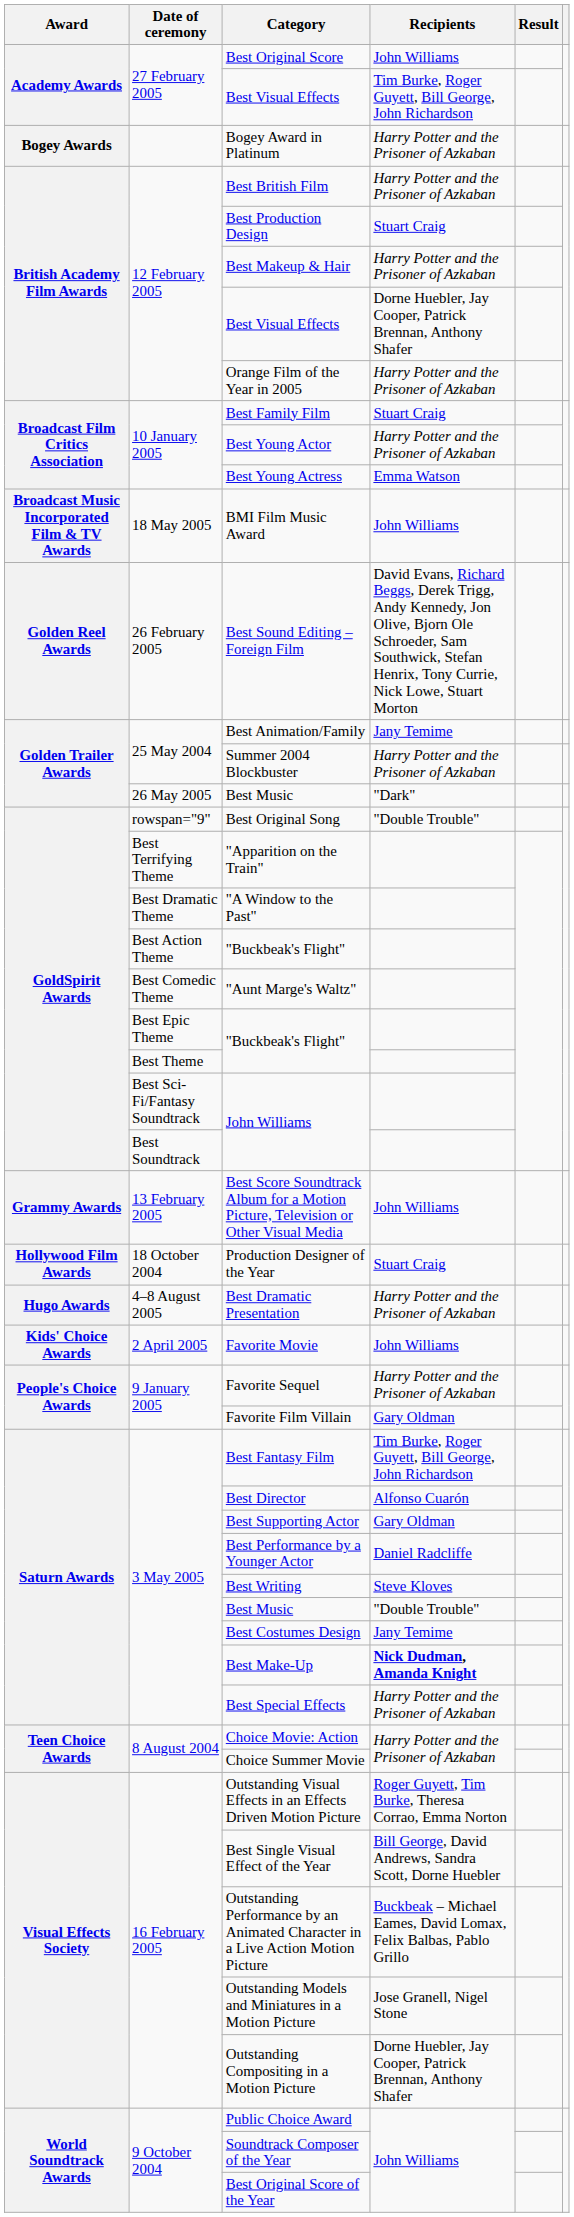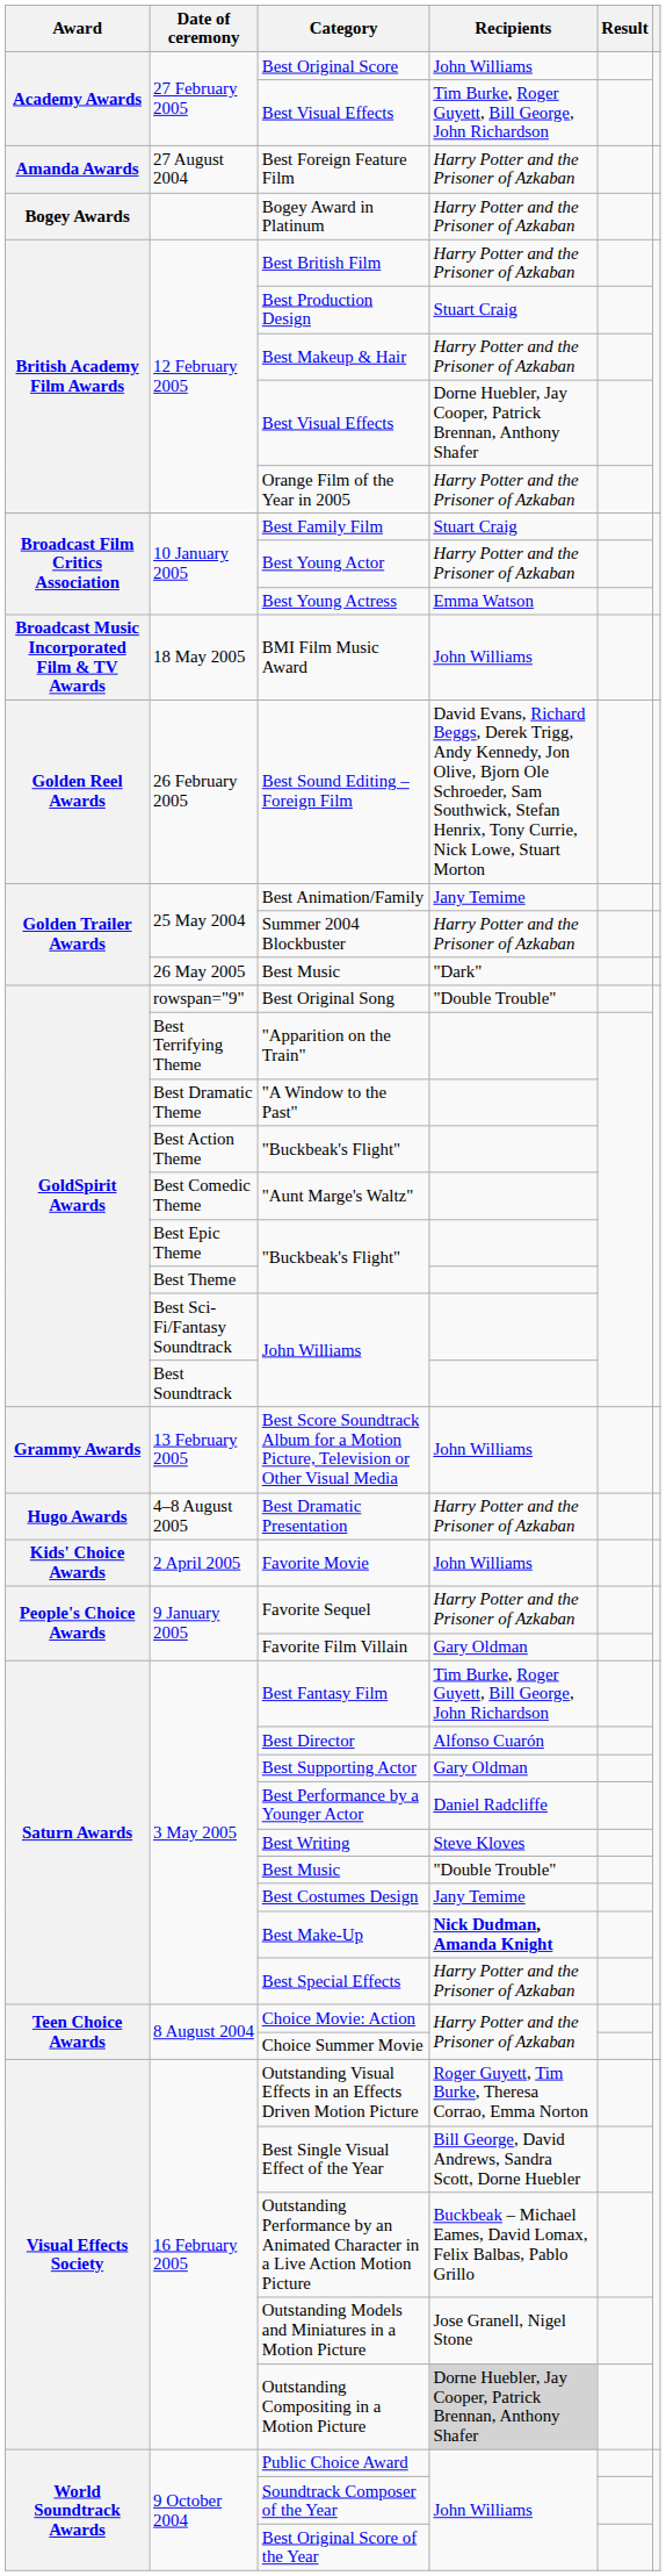+ row: Amanda Awards | 27 August 2004 | Best Foreign Feature Film | Harry Potter and the Prisoner of Azkaban
- row: Hollywood Film Awards | 18 October 2004 | Production Designer of the Year | Stuart Craig
Outstanding Compositing in a Motion Picture | Recipients: no background -> lightgrey background
